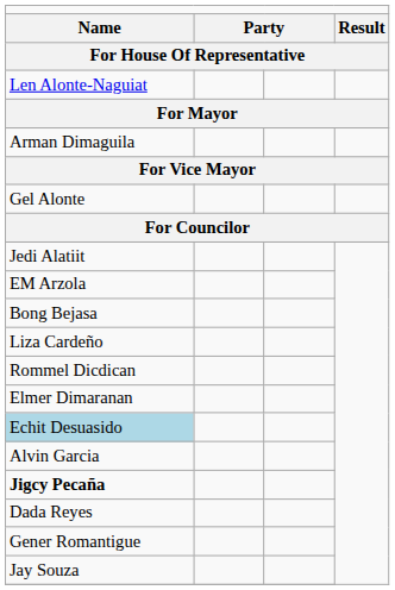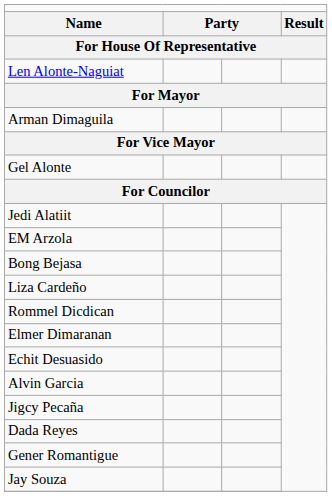Echit Desuasido | column 1: lightblue background -> no background
Jigcy Pecaña | column 1: bold -> normal
